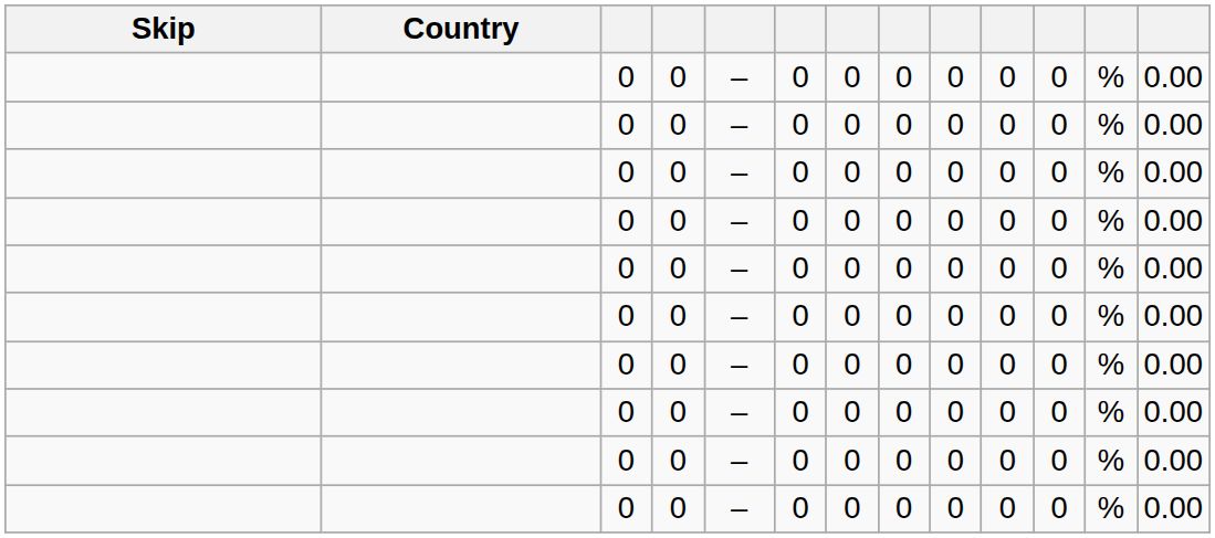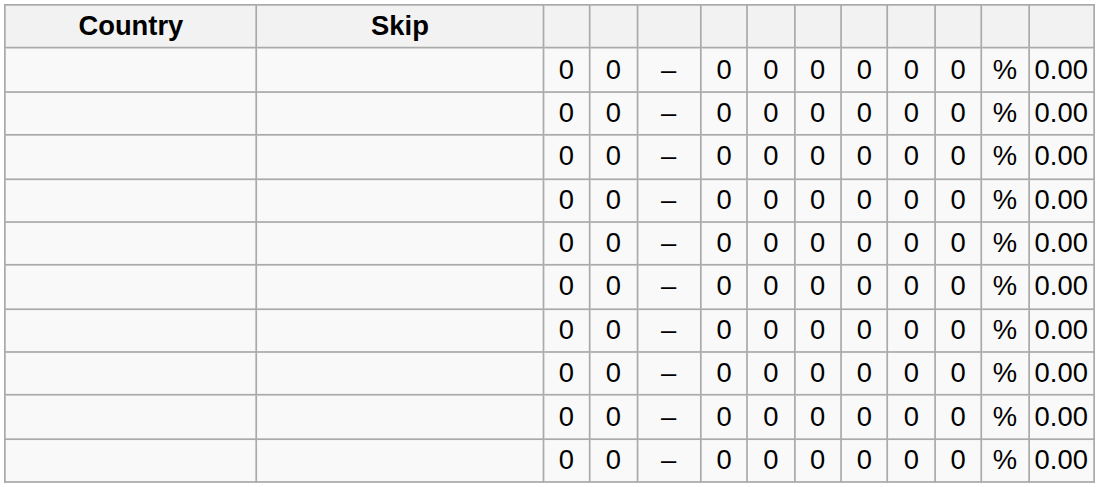columns swapped: Country <-> Skip
